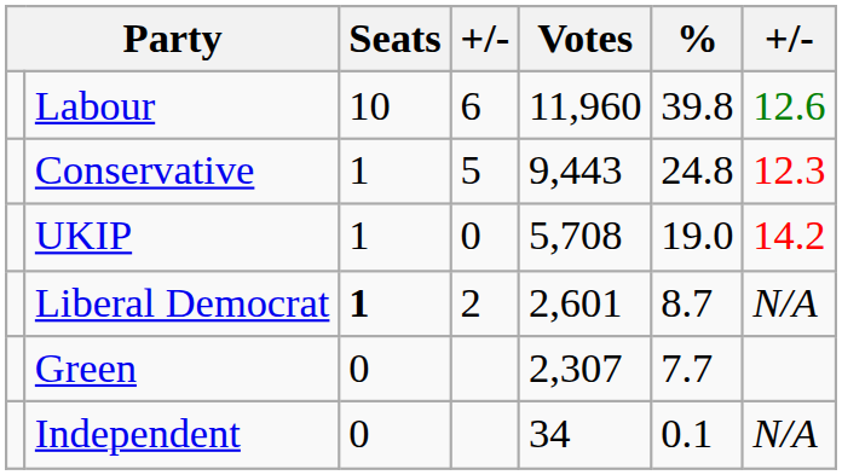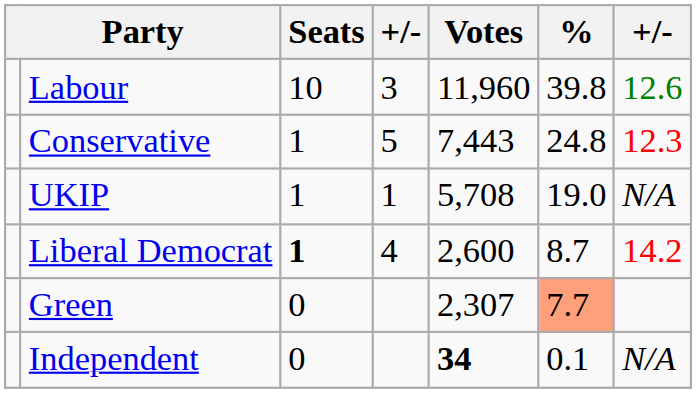Labour | column 4: 6 -> 3
Conservative | Votes: 9,443 -> 7,443
UKIP | column 4: 0 -> 1
UKIP | column 7: 14.2 -> N/A
Liberal Democrat | column 4: 2 -> 4
Liberal Democrat | Votes: 2,601 -> 2,600
Liberal Democrat | column 7: N/A -> 14.2
Green | %: no background -> lightsalmon background
Independent | Votes: normal -> bold
